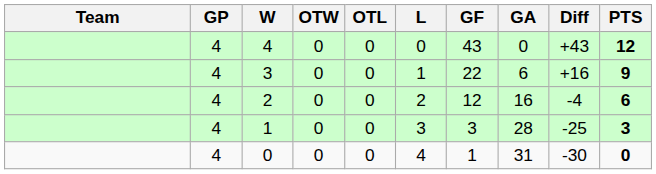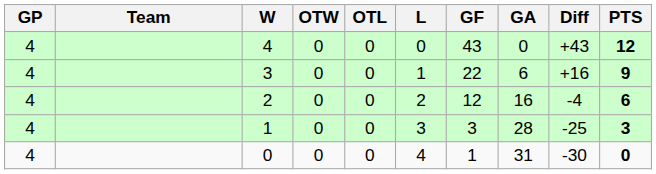columns swapped: Team <-> GP
